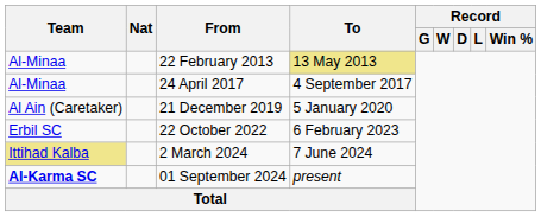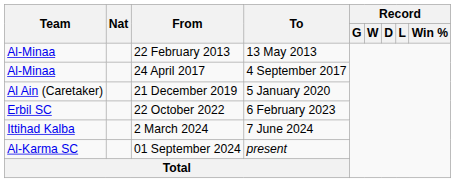22 February 2013 | To: khaki background -> no background
2 March 2024 | Team: khaki background -> no background
01 September 2024 | Team: bold -> normal
